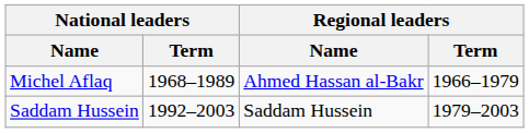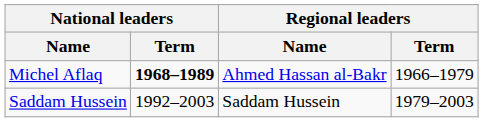Michel Aflaq | National leaders / Term: normal -> bold
